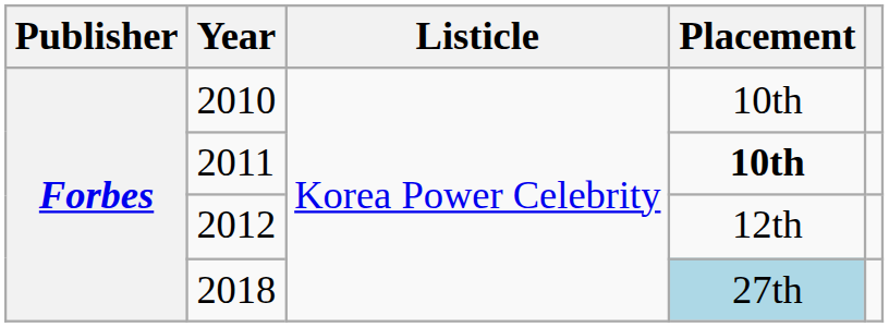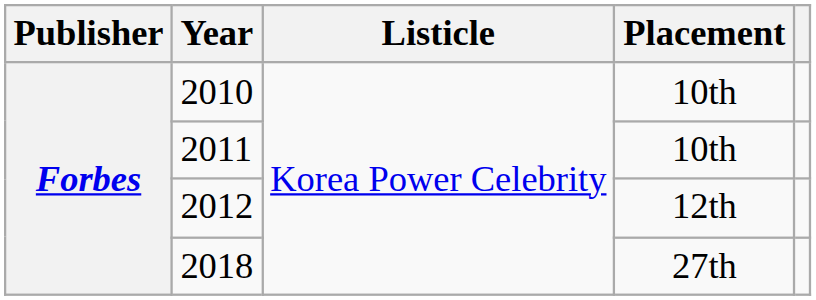2011 | Placement: bold -> normal
2018 | Placement: lightblue background -> no background
